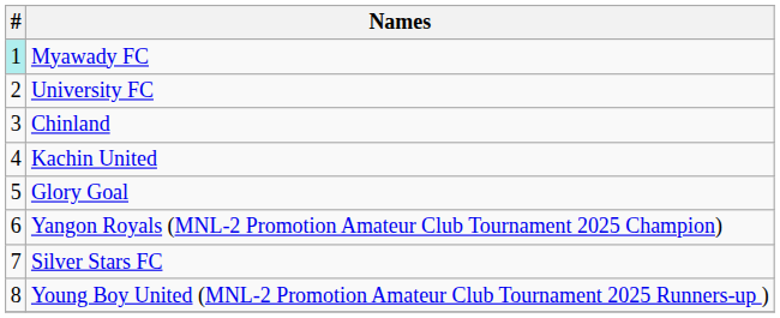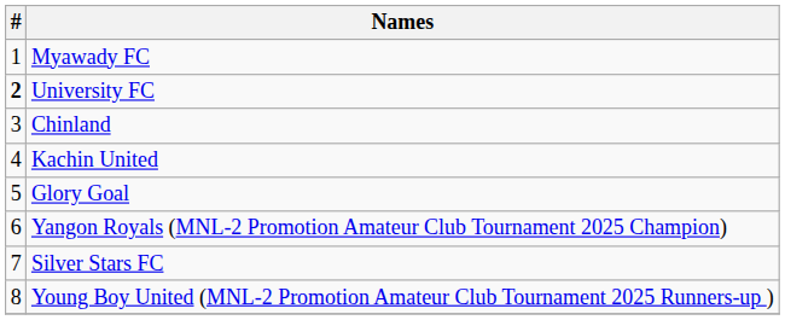Myawady FC | #: paleturquoise background -> no background
University FC | #: normal -> bold
